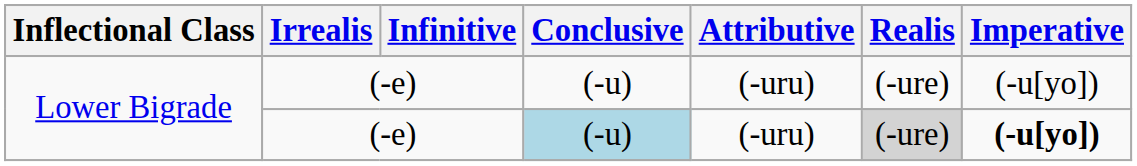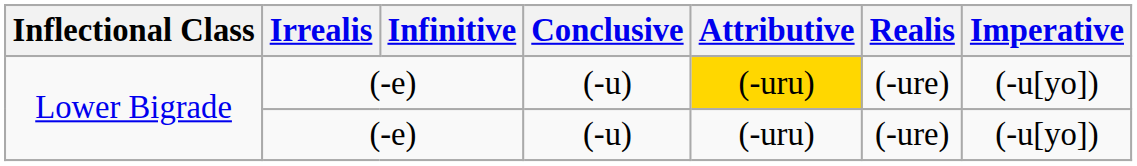row 2 | Attributive: no background -> gold background
row 3 | Conclusive: lightblue background -> no background
row 3 | Realis: lightgrey background -> no background
row 3 | Imperative: bold -> normal
